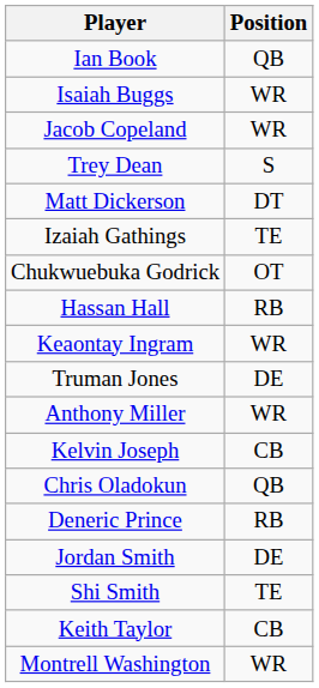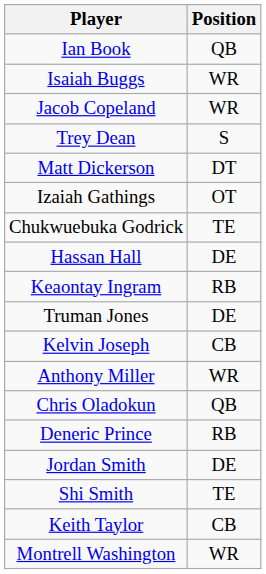Izaiah Gathings | Position: TE -> OT
Chukwuebuka Godrick | Position: OT -> TE
Hassan Hall | Position: RB -> DE
Keaontay Ingram | Position: WR -> RB
rows swapped: Kelvin Joseph <-> Anthony Miller
